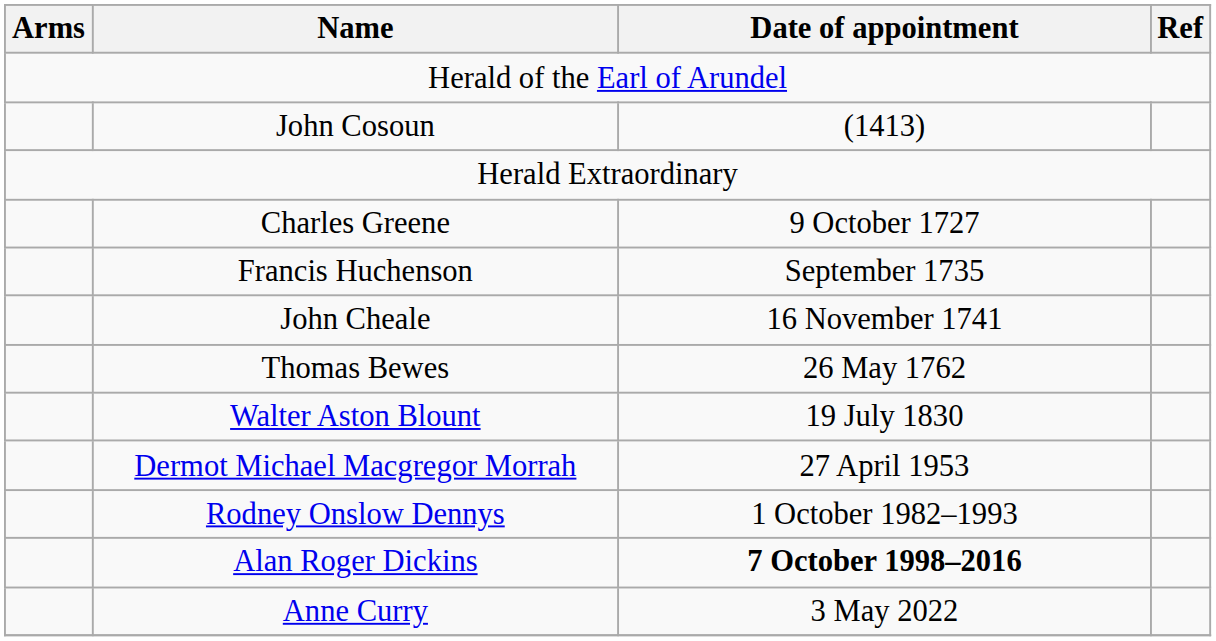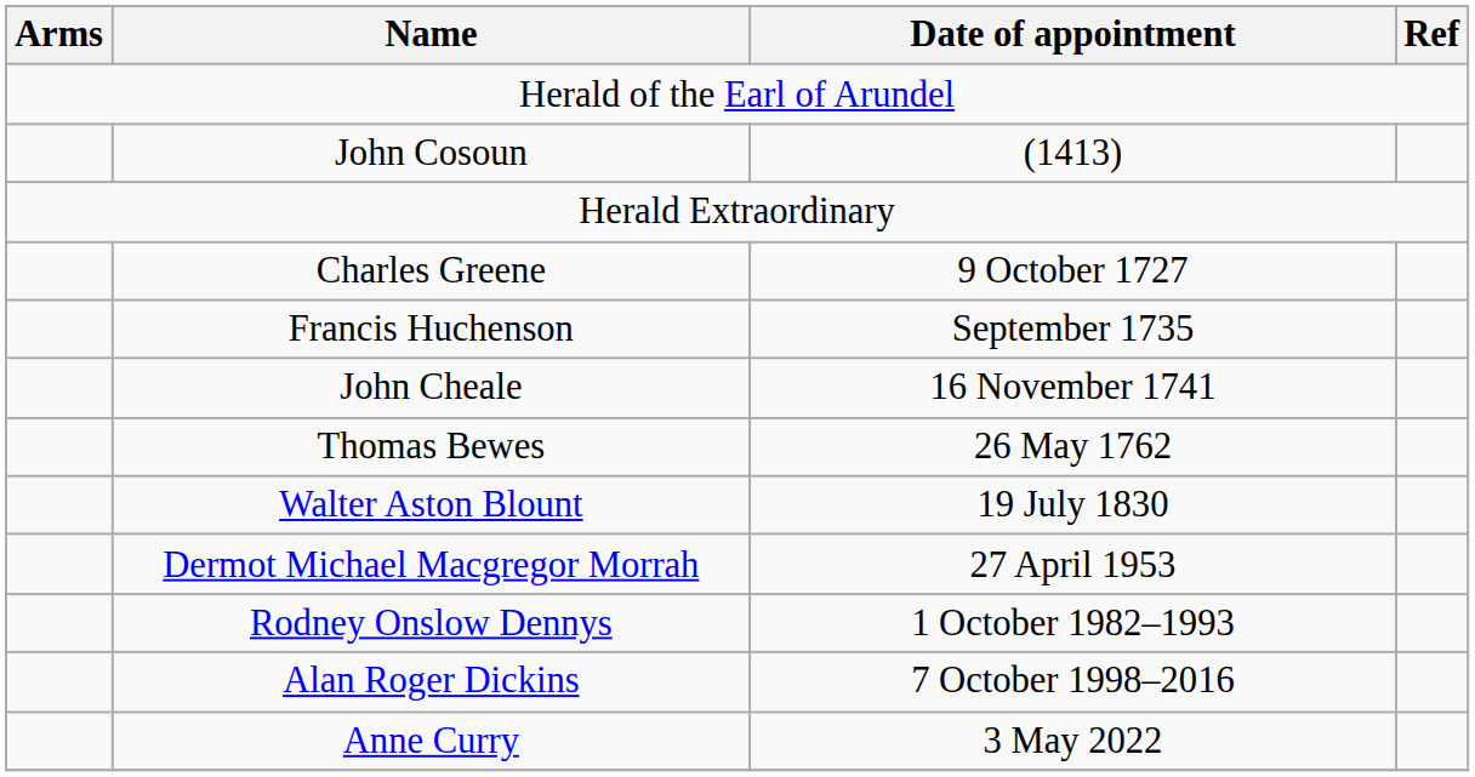Alan Roger Dickins | Date of appointment: bold -> normal
